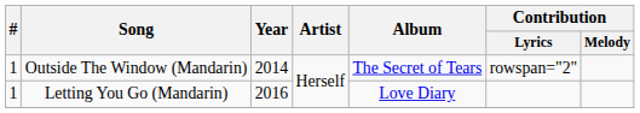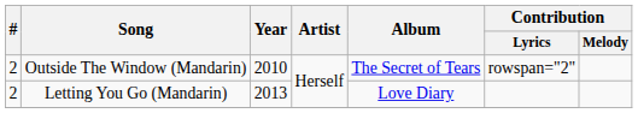Outside The Window (Mandarin) | #: 1 -> 2
Outside The Window (Mandarin) | Year: 2014 -> 2010
Letting You Go (Mandarin) | #: 1 -> 2
Letting You Go (Mandarin) | Year: 2016 -> 2013
